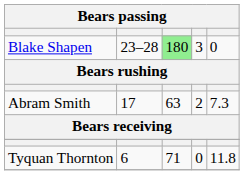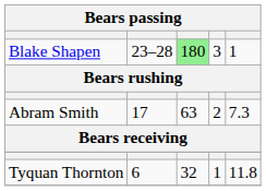Blake Shapen | column 5: 0 -> 1
Tyquan Thornton | column 3: 71 -> 32
Tyquan Thornton | column 4: 0 -> 1
